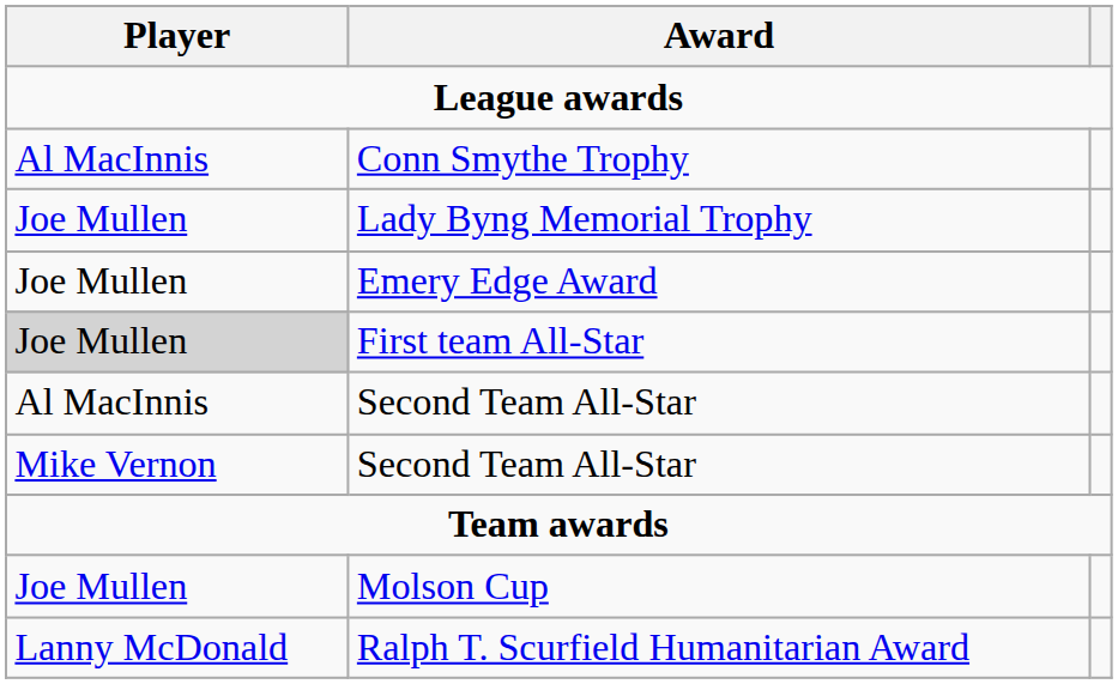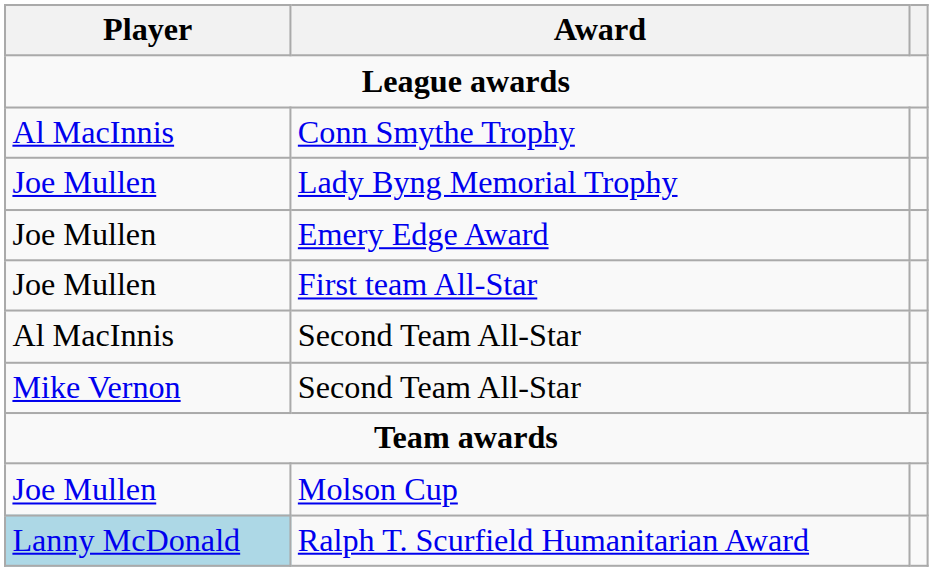First team All-Star | Player: lightgrey background -> no background
Ralph T. Scurfield Humanitarian Award | Player: no background -> lightblue background
